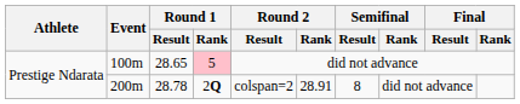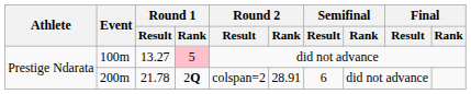100m | Round 1 / Result: 28.65 -> 13.27
200m | Round 1 / Result: 28.78 -> 21.78
200m | Semifinal / Result: 8 -> 6
